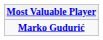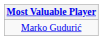row 2 | column 1: bold -> normal
